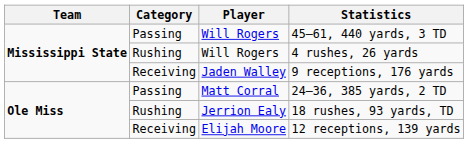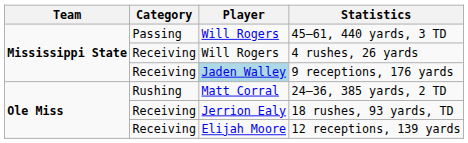4 rushes, 26 yards | Category: Rushing -> Receiving
9 receptions, 176 yards | Player: no background -> lightblue background
24–36, 385 yards, 2 TD | Category: Passing -> Rushing
18 rushes, 93 yards, TD | Category: Rushing -> Receiving
